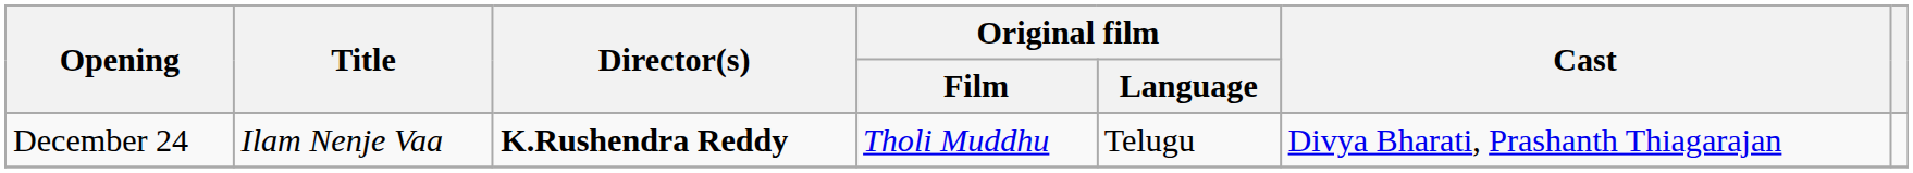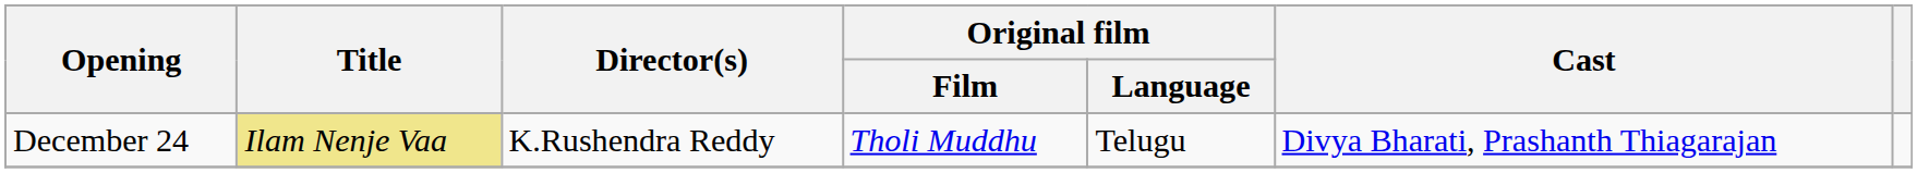December 24 | Title: no background -> khaki background
December 24 | Director(s): bold -> normal
